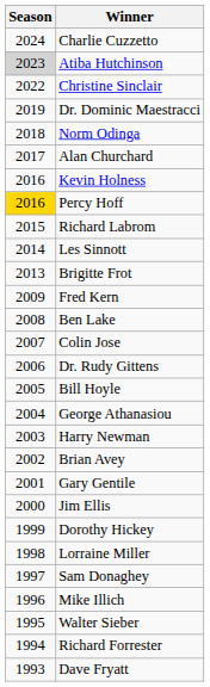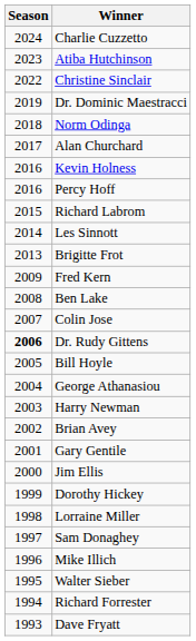Atiba Hutchinson | Season: lightgrey background -> no background
Percy Hoff | Season: gold background -> no background
Dr. Rudy Gittens | Season: normal -> bold
